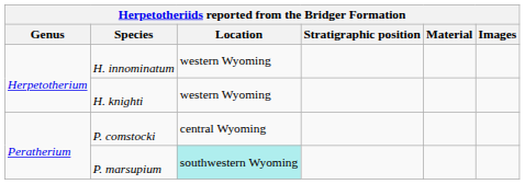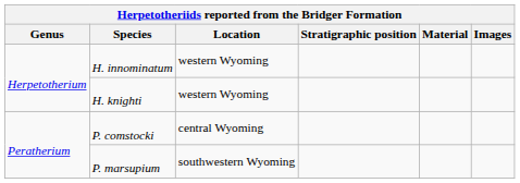P. marsupium | Location: paleturquoise background -> no background
